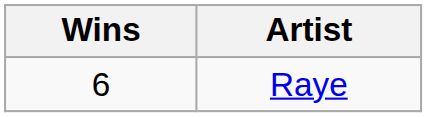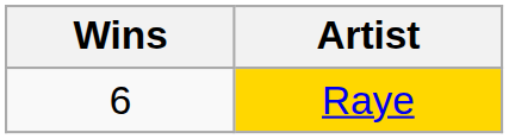Raye | Artist: no background -> gold background
